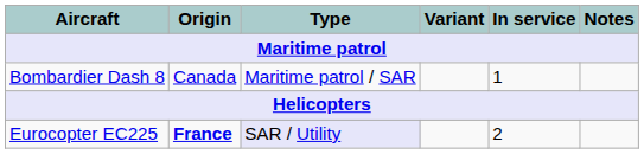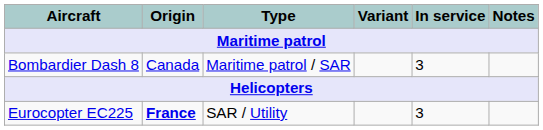Bombardier Dash 8 | In service: 1 -> 3
Eurocopter EC225 | Type: lavender background -> no background
Eurocopter EC225 | In service: 2 -> 3
